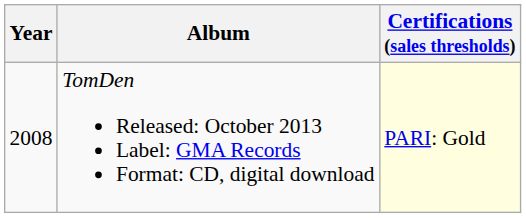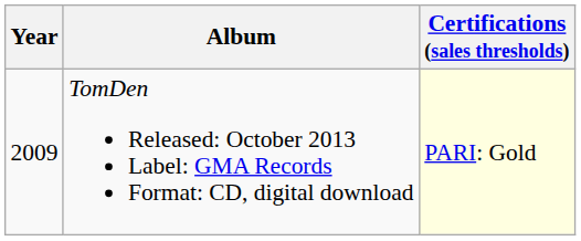row 2 | Year: 2008 -> 2009
